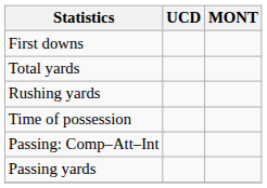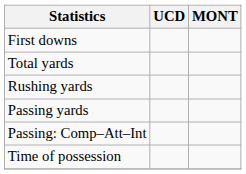rows swapped: Passing yards <-> Time of possession
